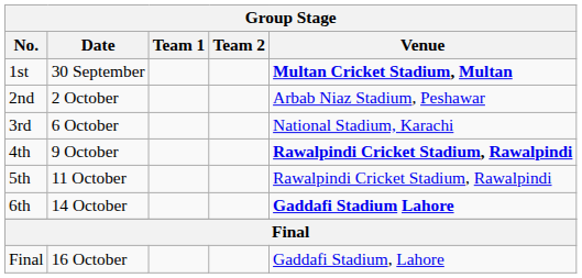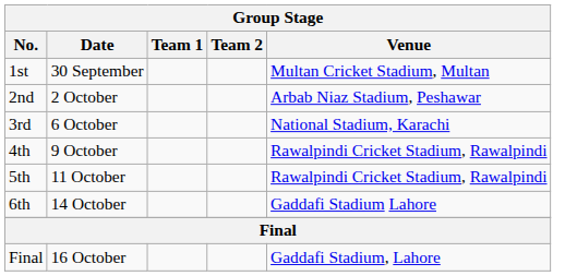1st | Venue: bold -> normal
4th | Venue: bold -> normal
6th | Venue: bold -> normal
